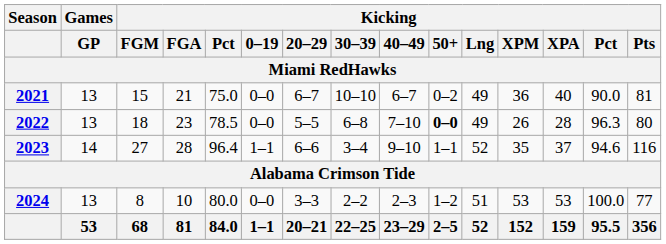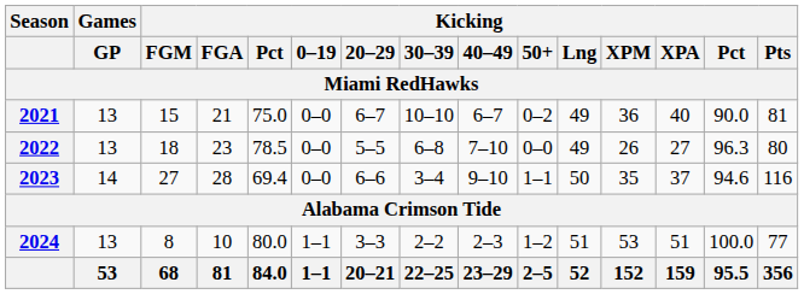2022 | Kicking / 50+: bold -> normal
2022 | Kicking / XPA: 28 -> 27
2023 | column 5: 96.4 -> 69.4
2023 | Kicking / 0–19: 1–1 -> 0–0
2023 | Kicking / Lng: 52 -> 50
2024 | Kicking / 0–19: 0–0 -> 1–1
2024 | Kicking / XPA: 53 -> 51
